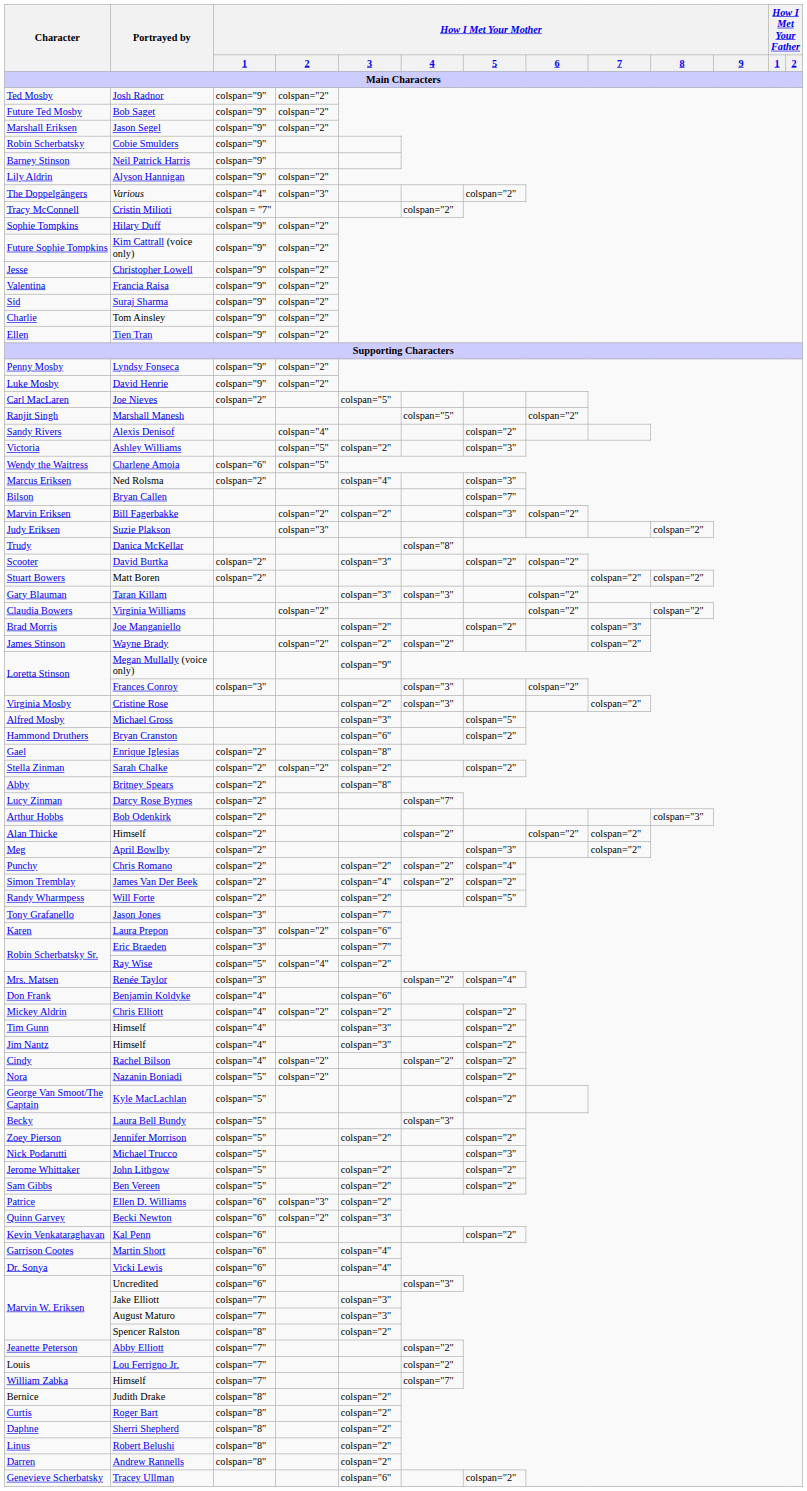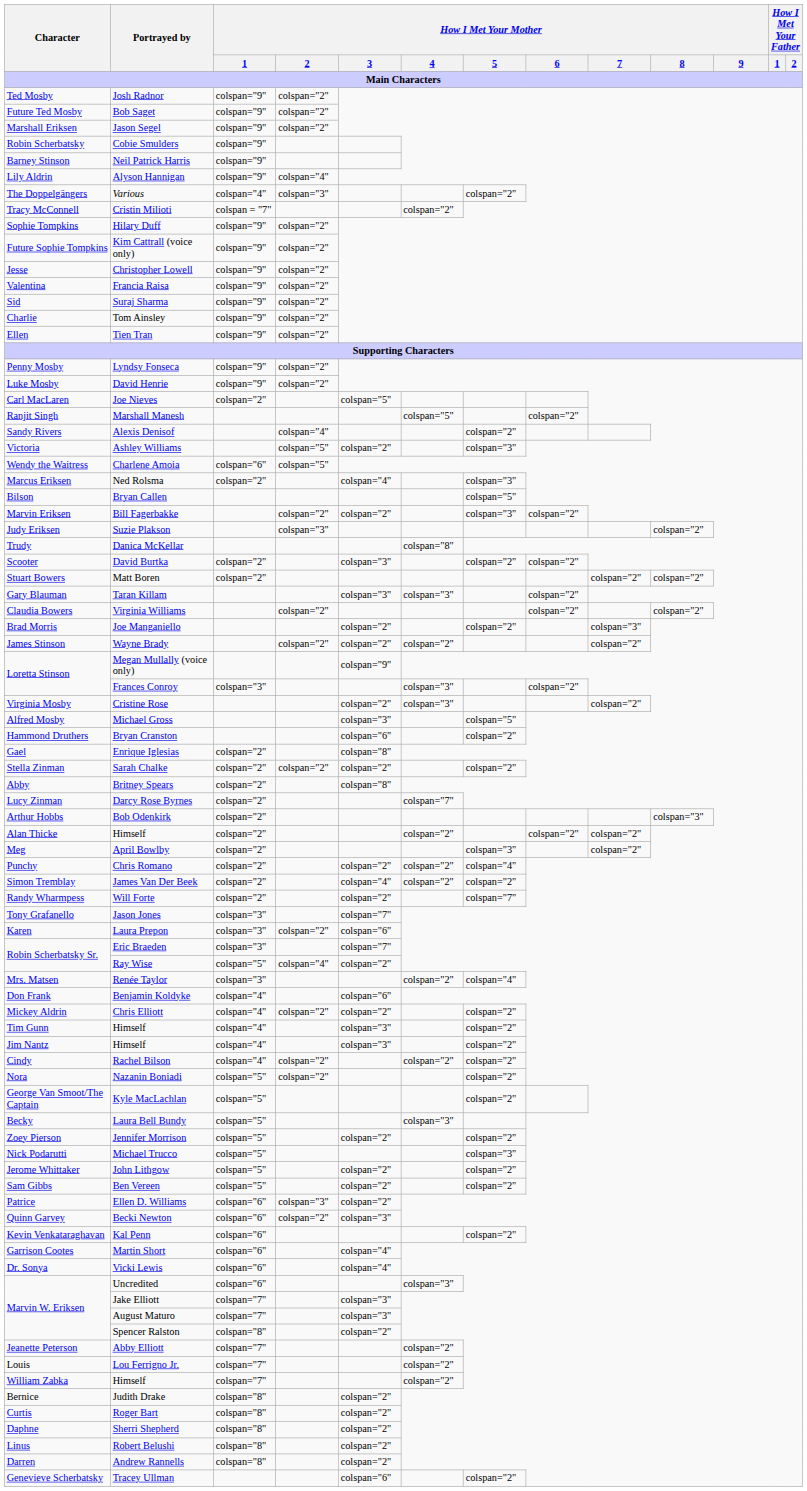Alyson Hannigan | How I Met Your Mother / 2: colspan="2" -> colspan="4"
Bryan Callen | How I Met Your Mother / 5: colspan="7" -> colspan="5"
Will Forte | How I Met Your Mother / 5: colspan="5" -> colspan="7"
William Zabka / Himself | How I Met Your Mother / 4: colspan="7" -> colspan="2"
